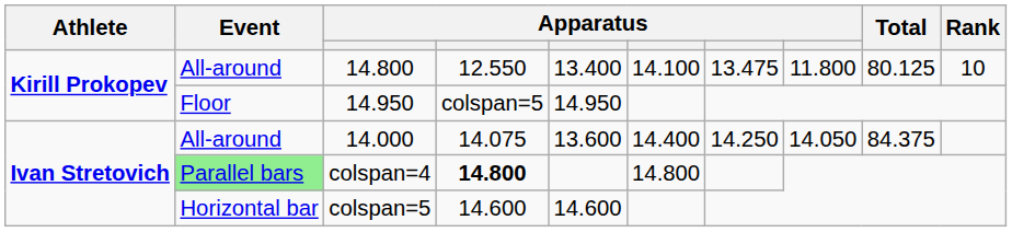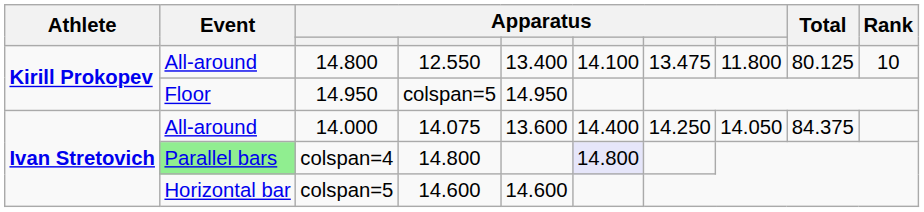colspan=4 | column 4: bold -> normal
colspan=4 | column 6: no background -> lavender background
